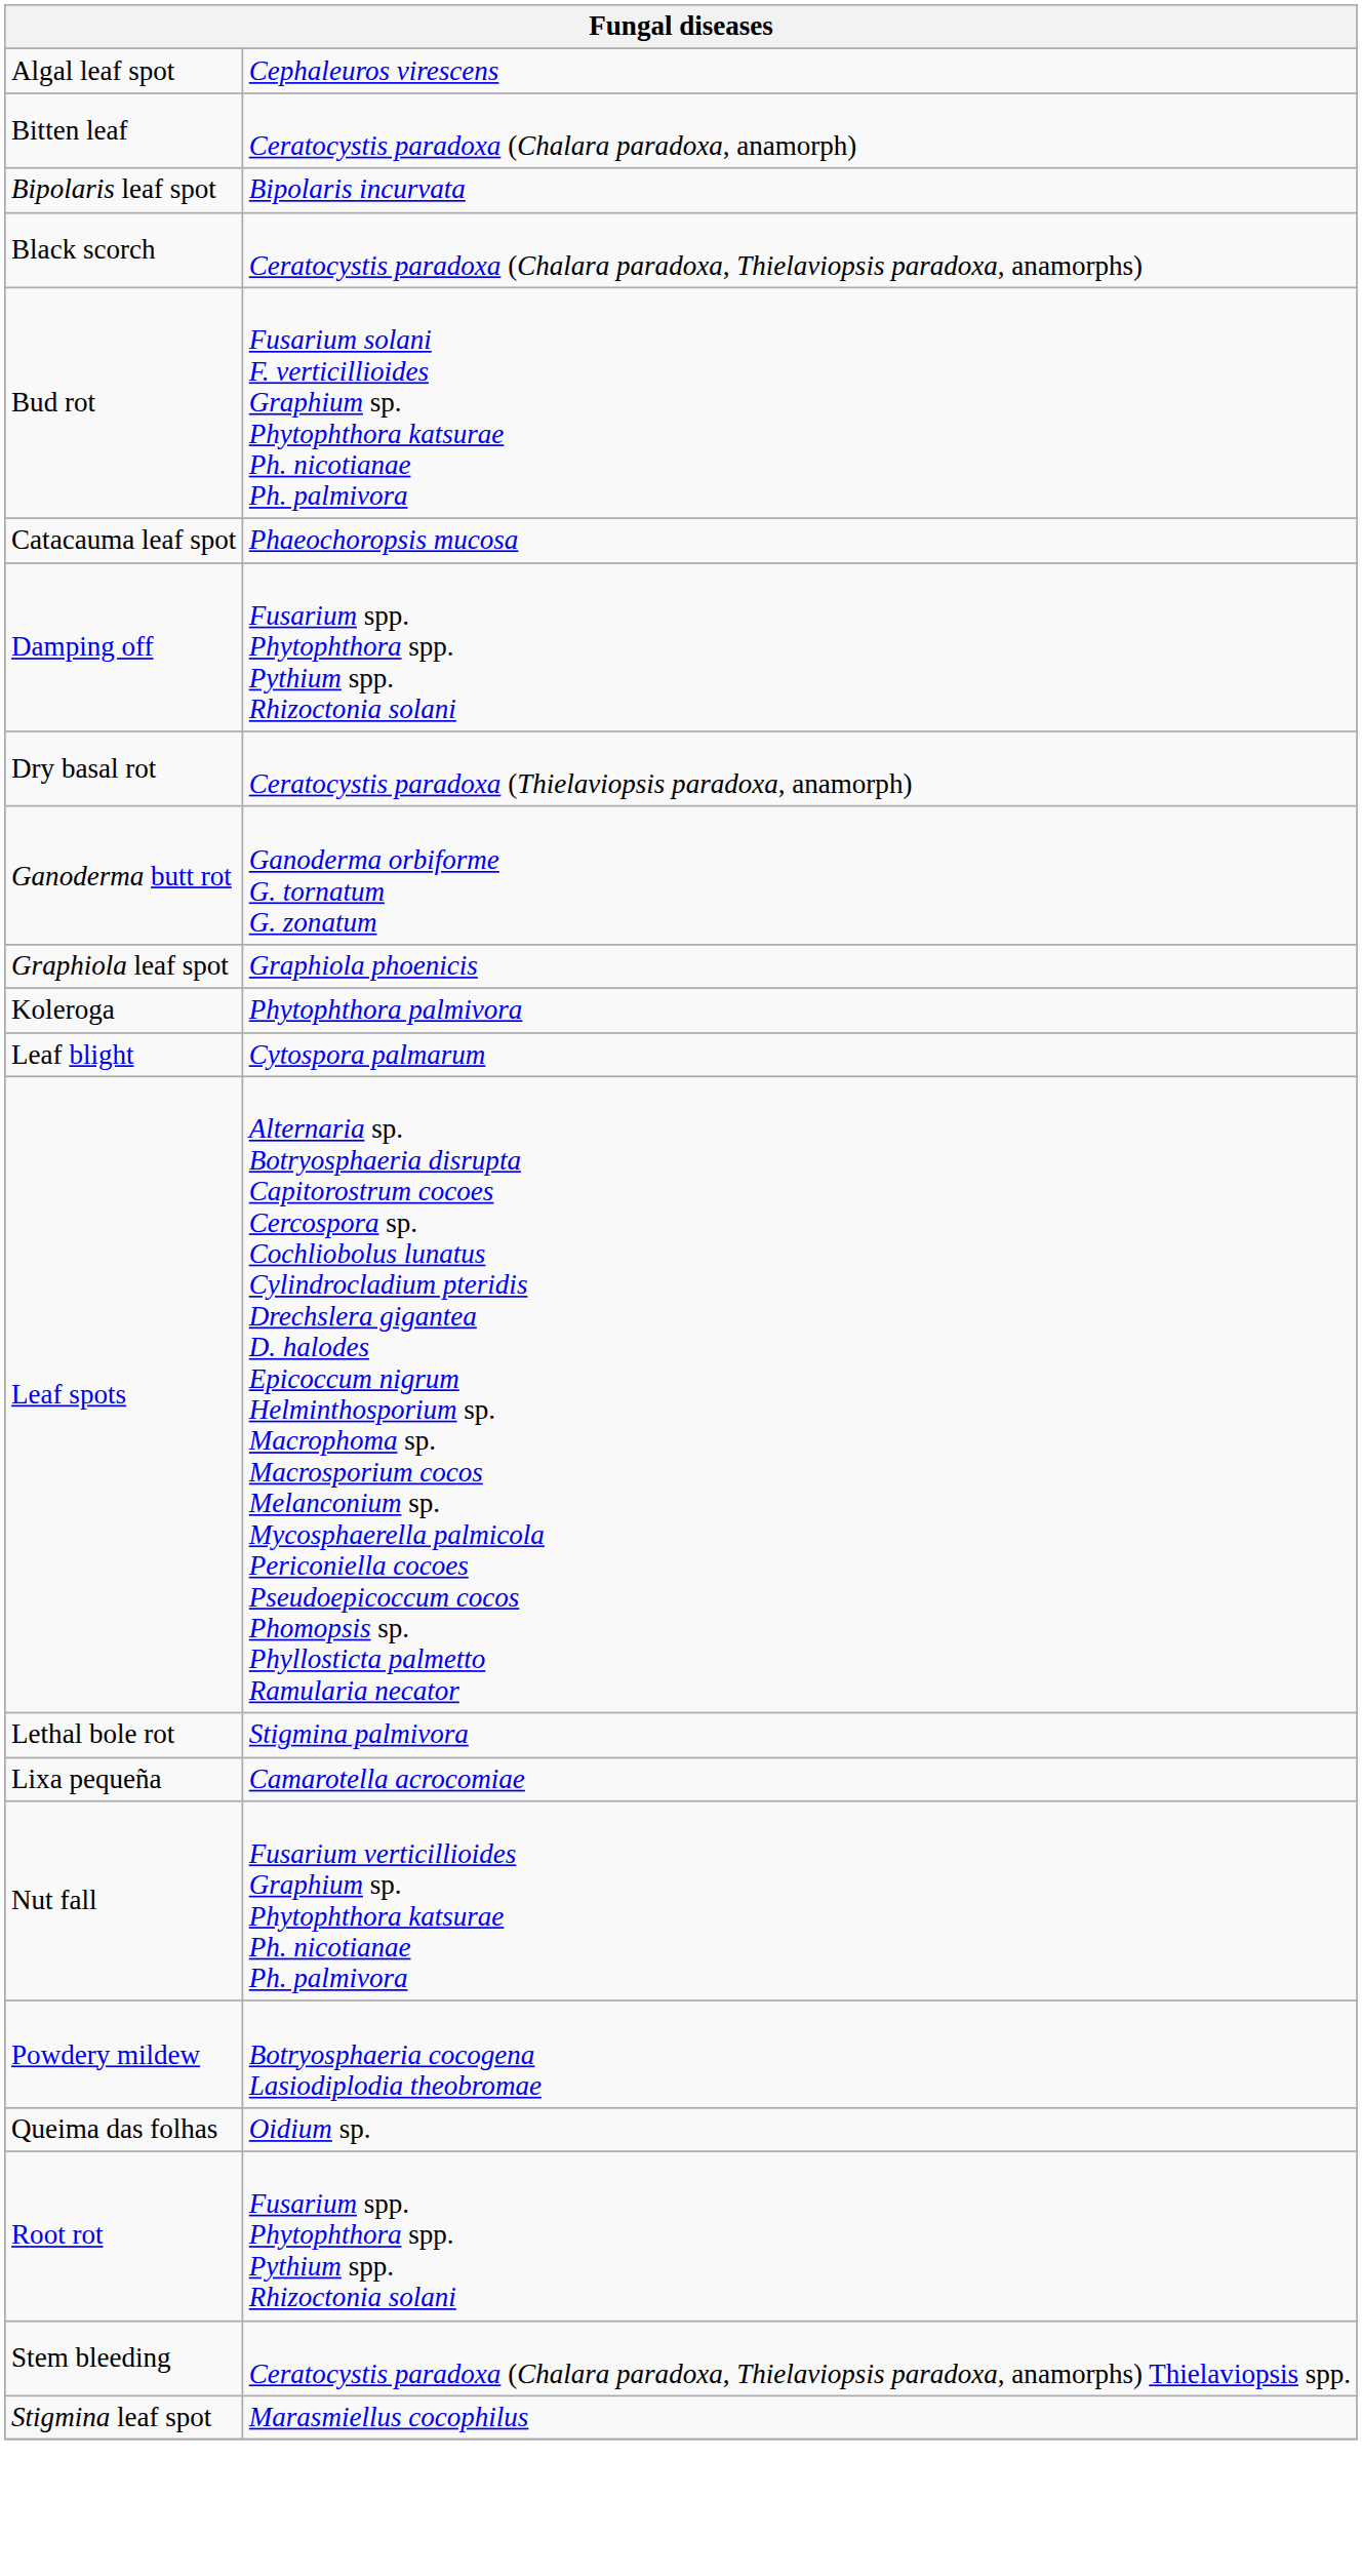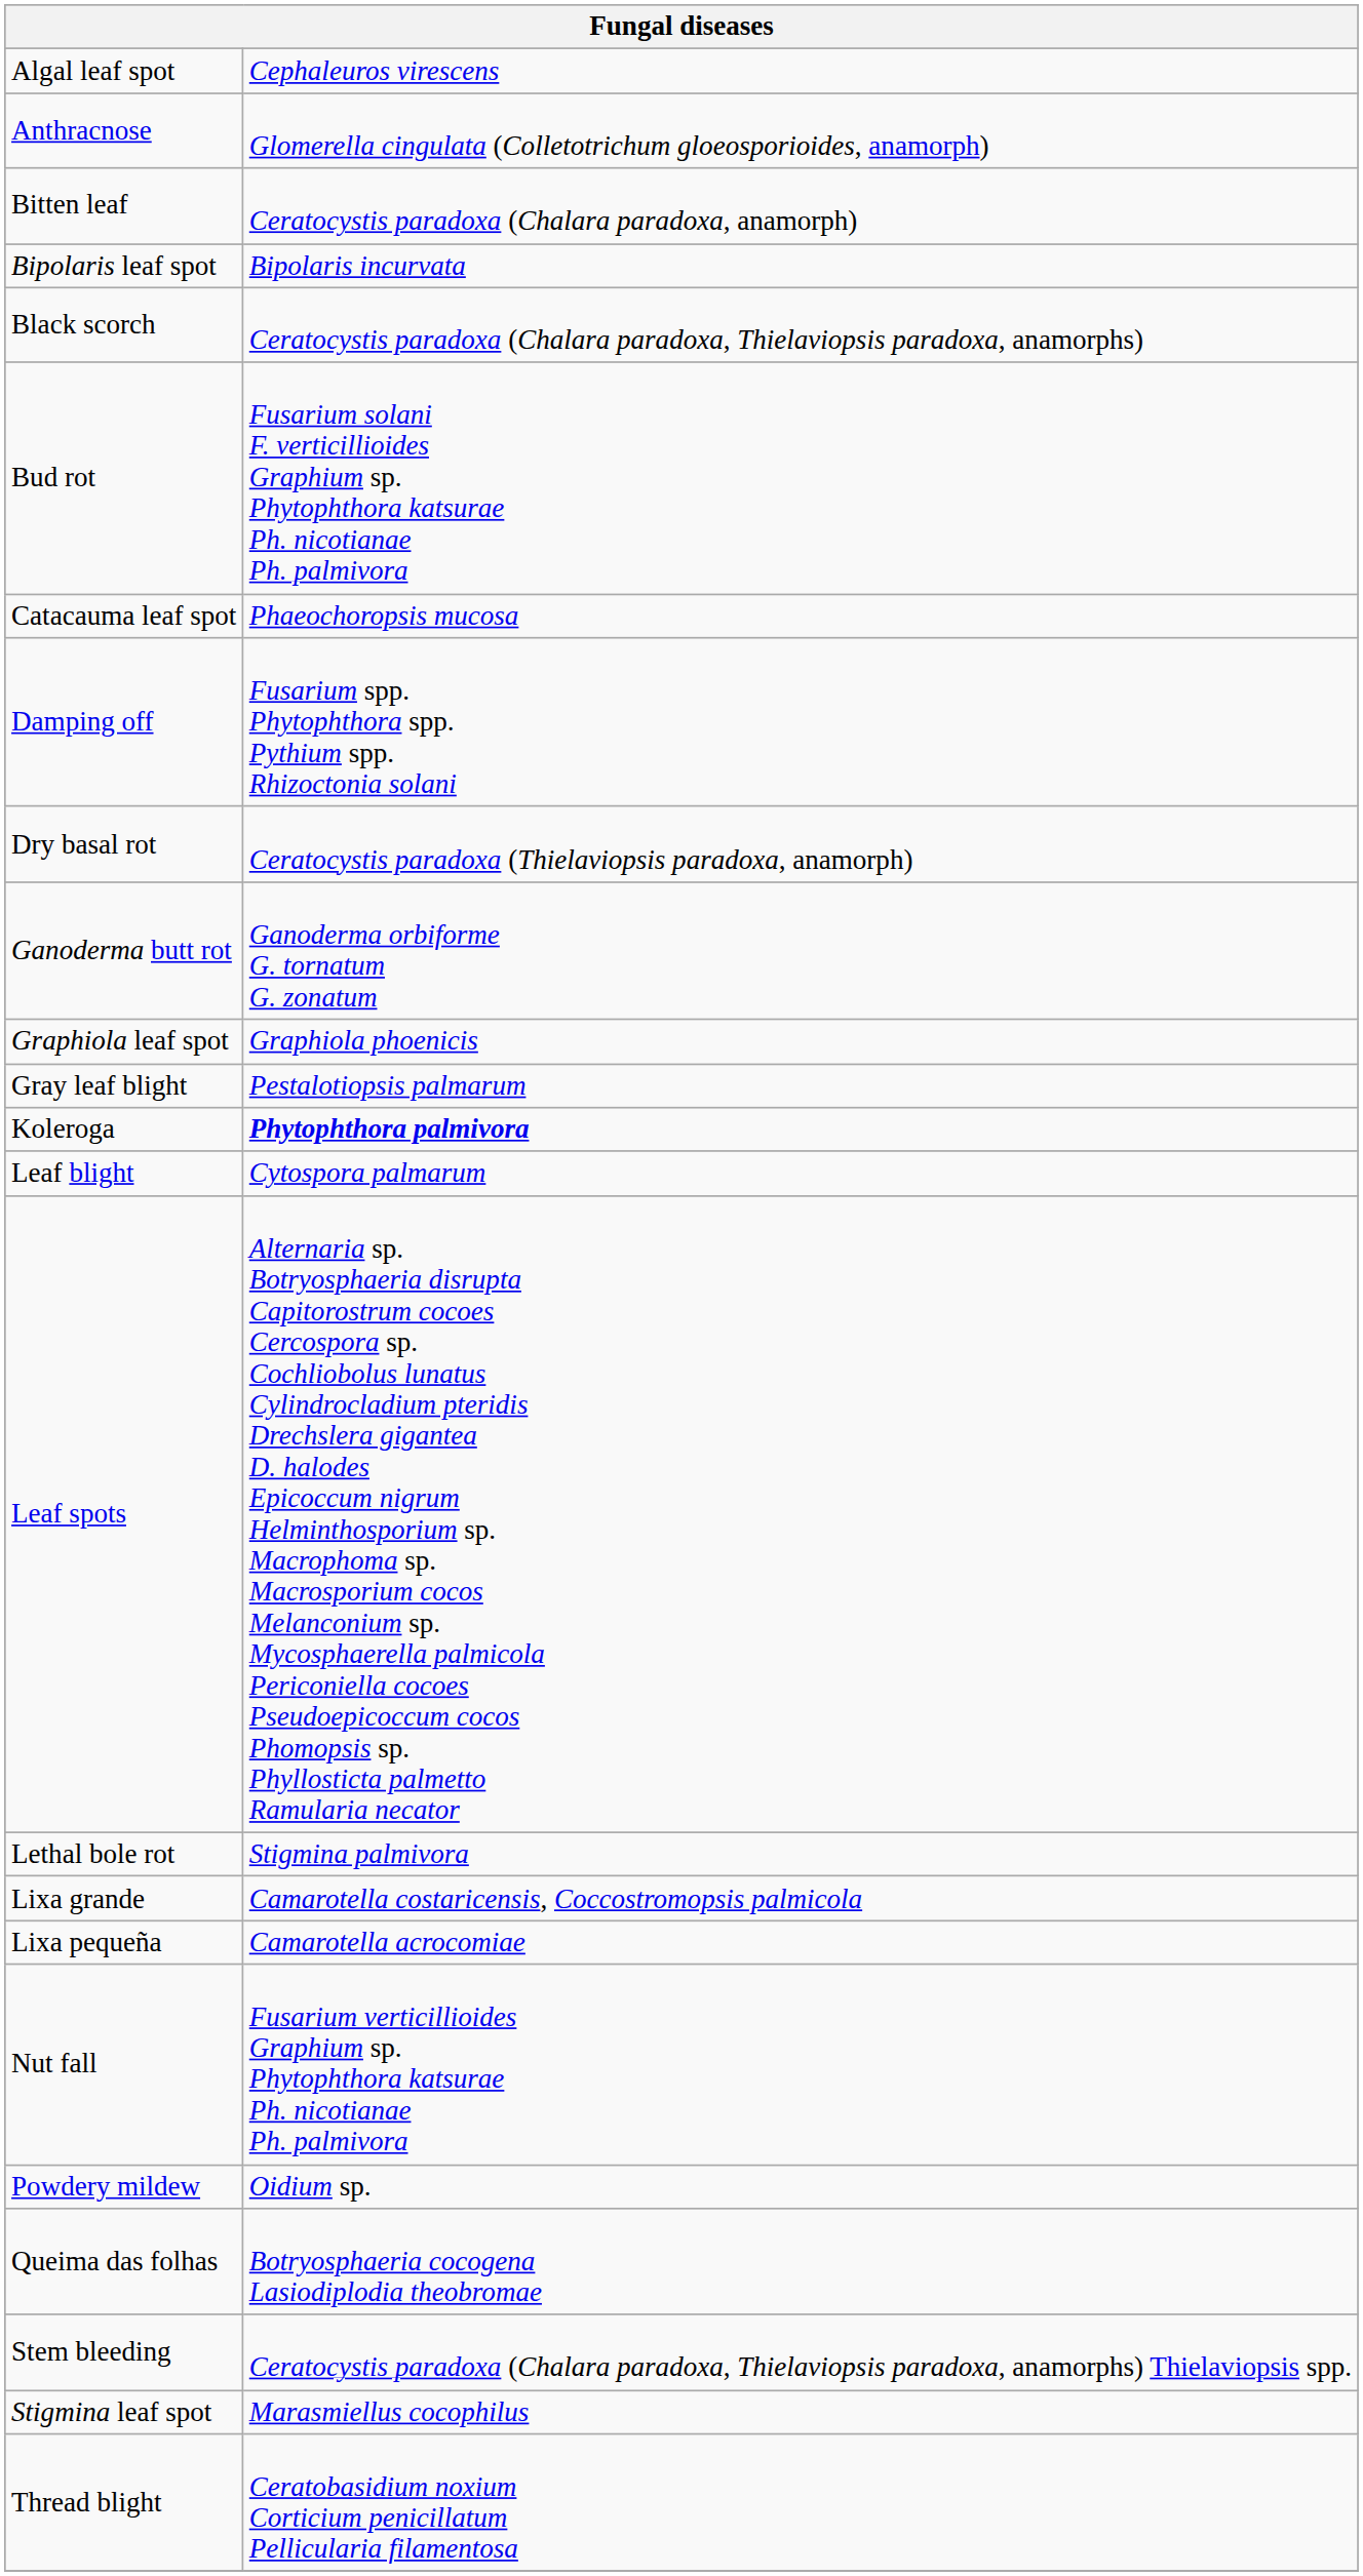+ row: Anthracnose | Glomerella cingulata (Colletotrichum gloeosporioides, anamorph)
+ row: Gray leaf blight | Pestalotiopsis palmarum
Koleroga | column 2: normal -> bold
+ row: Lixa grande | Camarotella costaricensis, Coccostromopsis palmicola
Powdery mildew | column 2: Botryosphaeria cocogena Lasiodiplodia theobromae -> Oidium sp.
Queima das folhas | column 2: Oidium sp. -> Botryosphaeria cocogena Lasiodiplodia theobromae
- row: Root rot | Fusarium spp. Phytophthora spp. Pythium spp. Rhizoctonia solani
+ row: Thread blight | Ceratobasidium noxium Corticium penicillatum Pellicularia filamentosa
